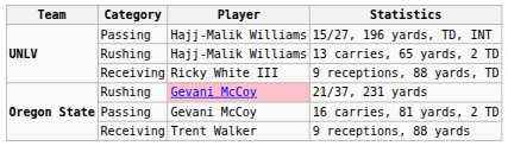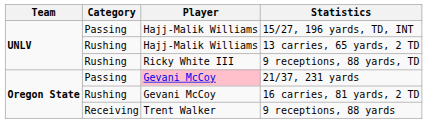9 receptions, 88 yards, TD | Category: Receiving -> Rushing
21/37, 231 yards | Category: Rushing -> Passing
16 carries, 81 yards, 2 TD | Category: Passing -> Rushing
